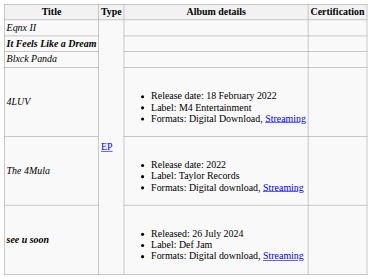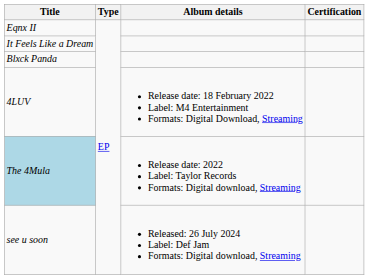It Feels Like a Dream | Title: bold -> normal
The 4Mula | Title: no background -> lightblue background
see u soon | Title: bold -> normal
